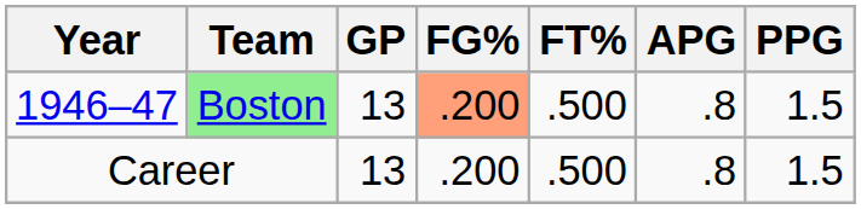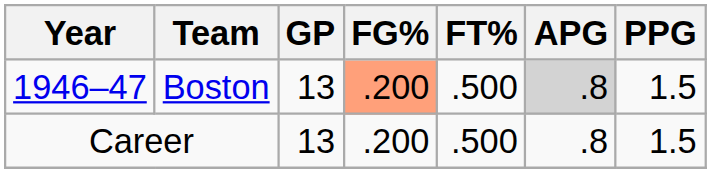1946–47 | Team: lightgreen background -> no background
1946–47 | APG: no background -> lightgrey background
